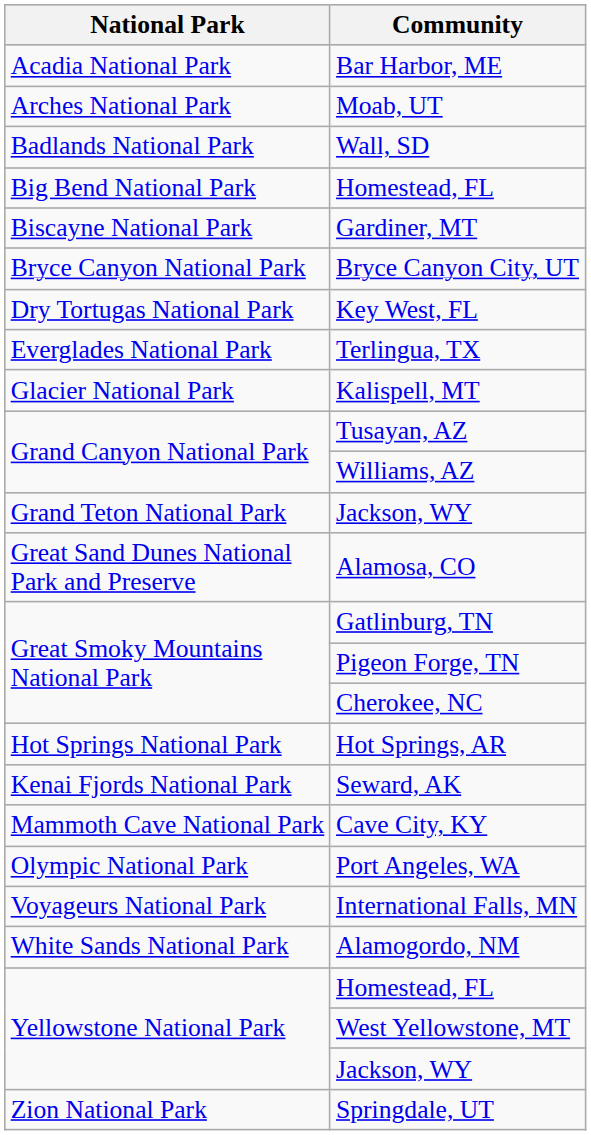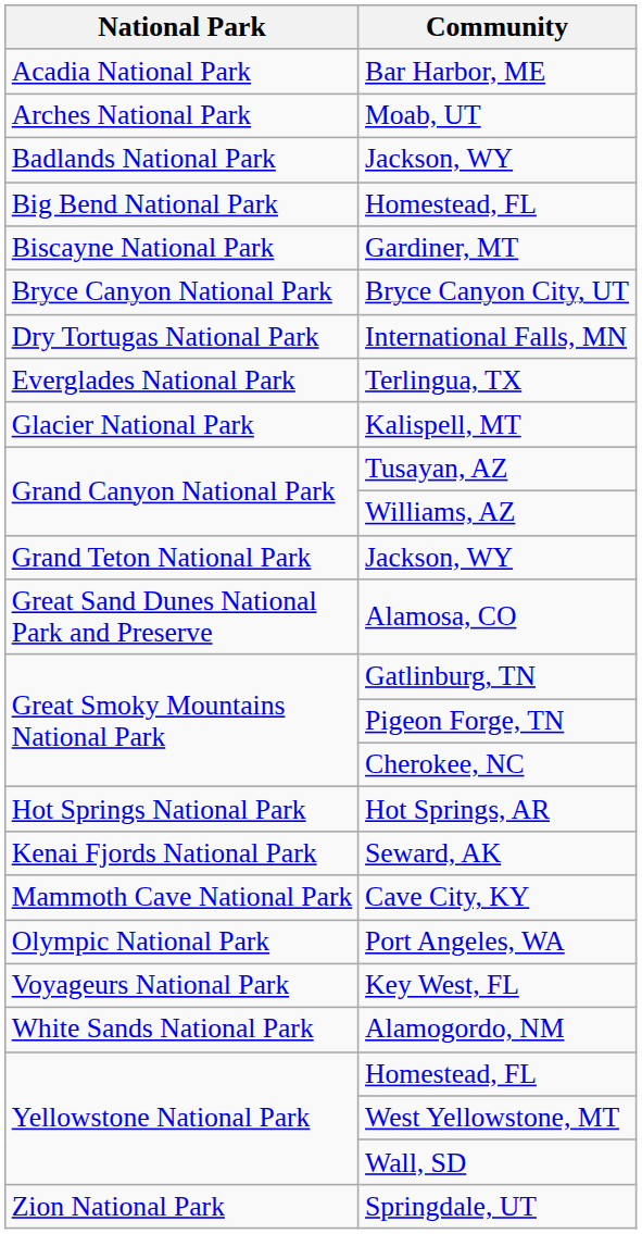row 4 | Community: Wall, SD -> Jackson, WY
row 8 | Community: Key West, FL -> International Falls, MN
row 22 | Community: International Falls, MN -> Key West, FL
row 26 | Community: Jackson, WY -> Wall, SD
